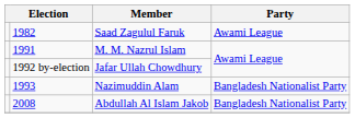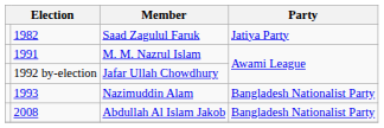Saad Zagulul Faruk | Party: Awami League -> Jatiya Party
